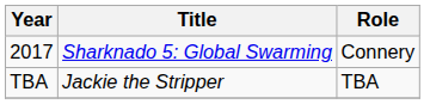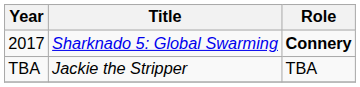2017 | Role: normal -> bold
